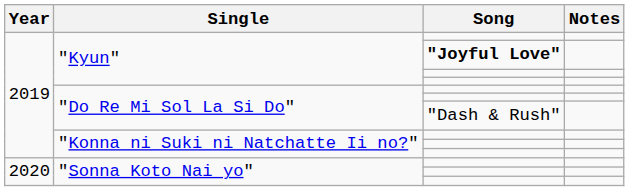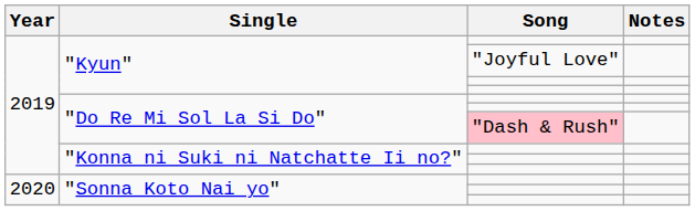"Kyun" / "Joyful Love" | Song: bold -> normal
"Do Re Mi Sol La Si Do" / "Dash & Rush" | Song: no background -> pink background
